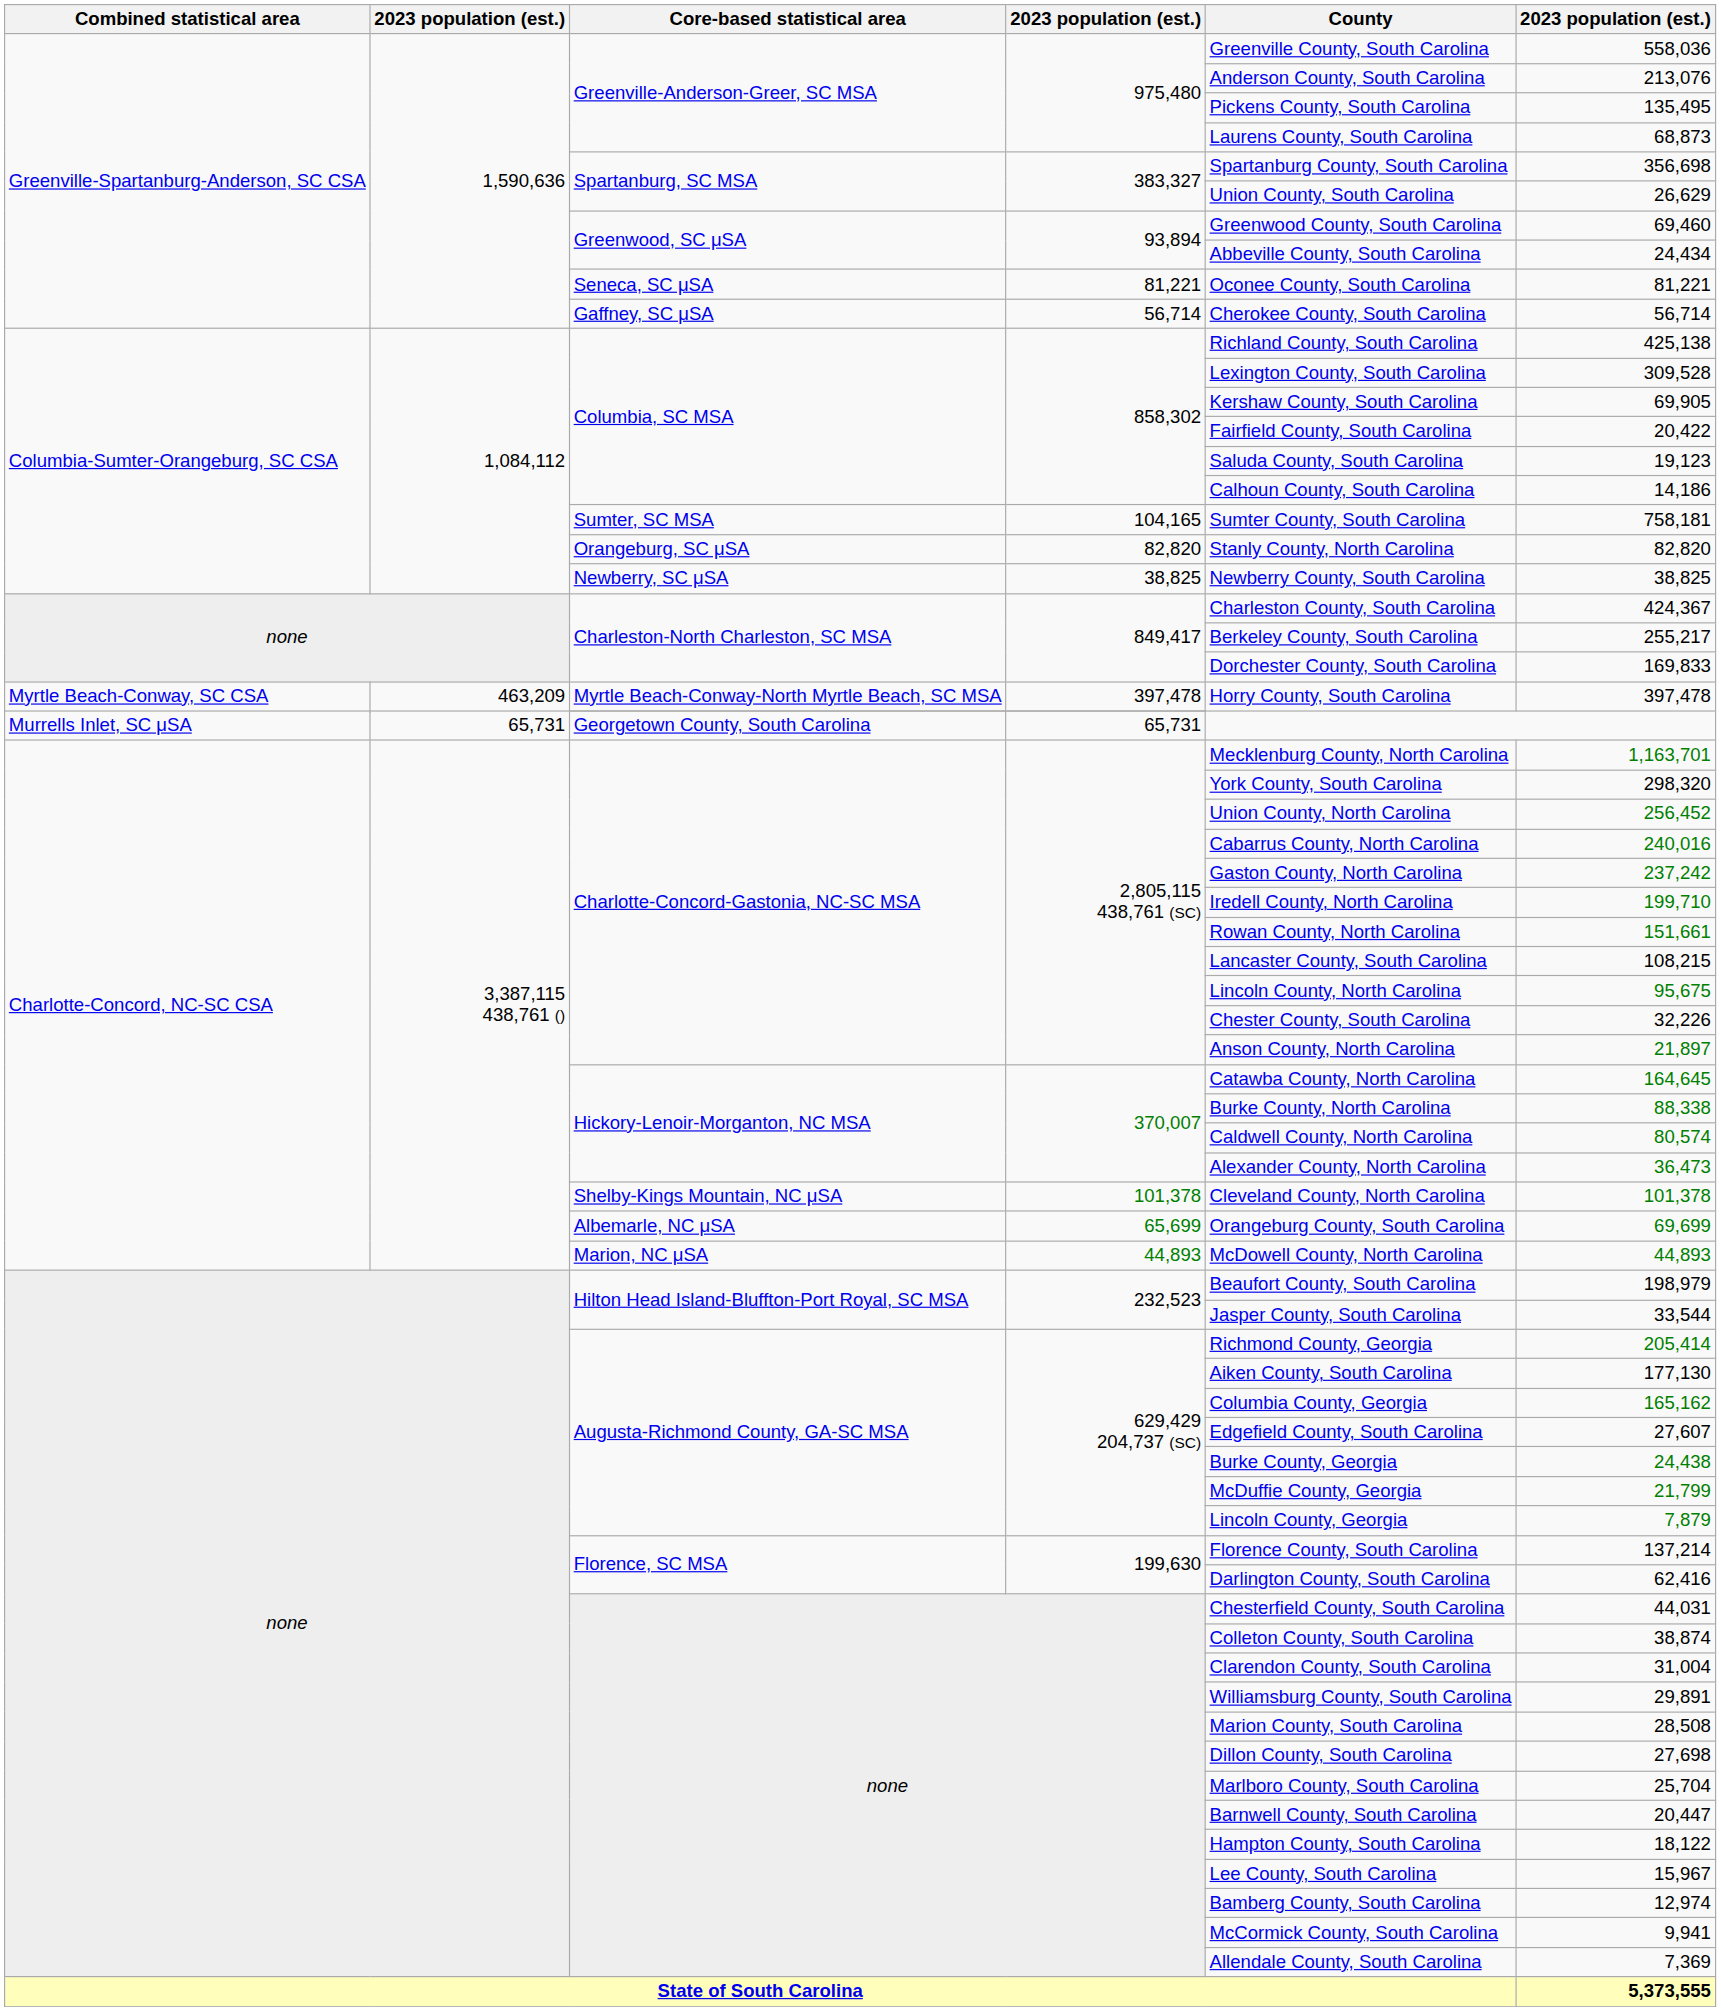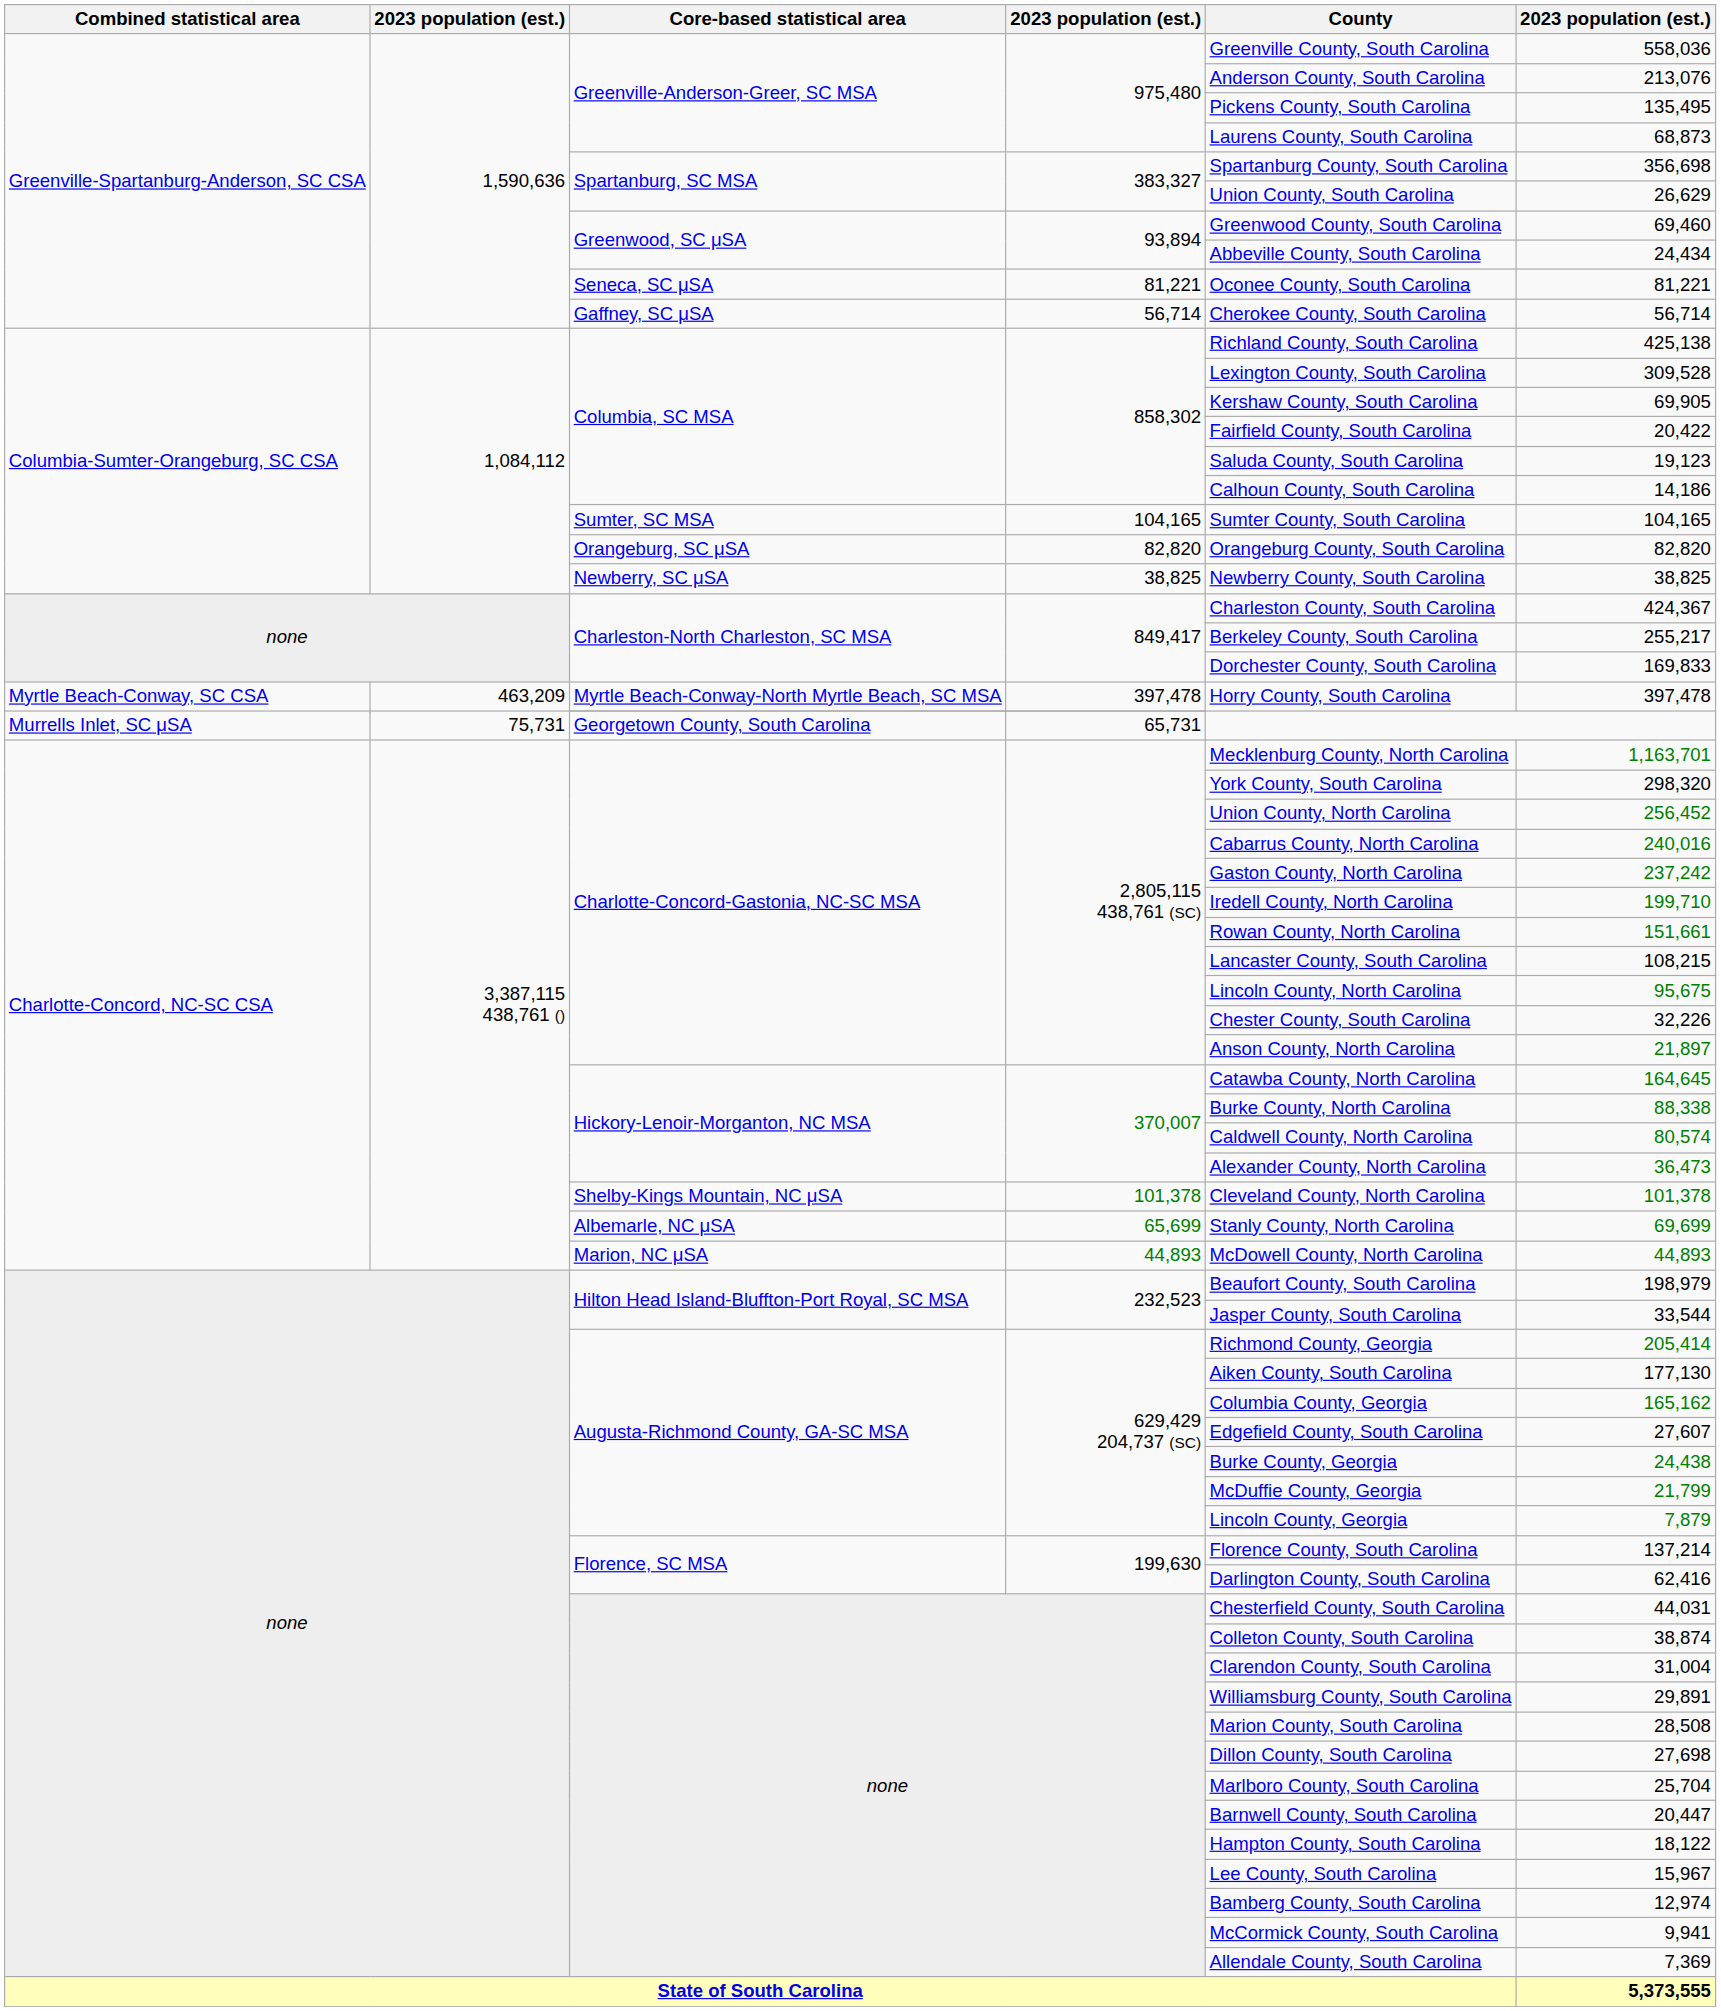Sumter, SC MSA | column 6: 758,181 -> 104,165
Orangeburg, SC μSA | County: Stanly County, North Carolina -> Orangeburg County, South Carolina
Georgetown County, South Carolina | column 2: 65,731 -> 75,731
Albemarle, NC μSA | County: Orangeburg County, South Carolina -> Stanly County, North Carolina
